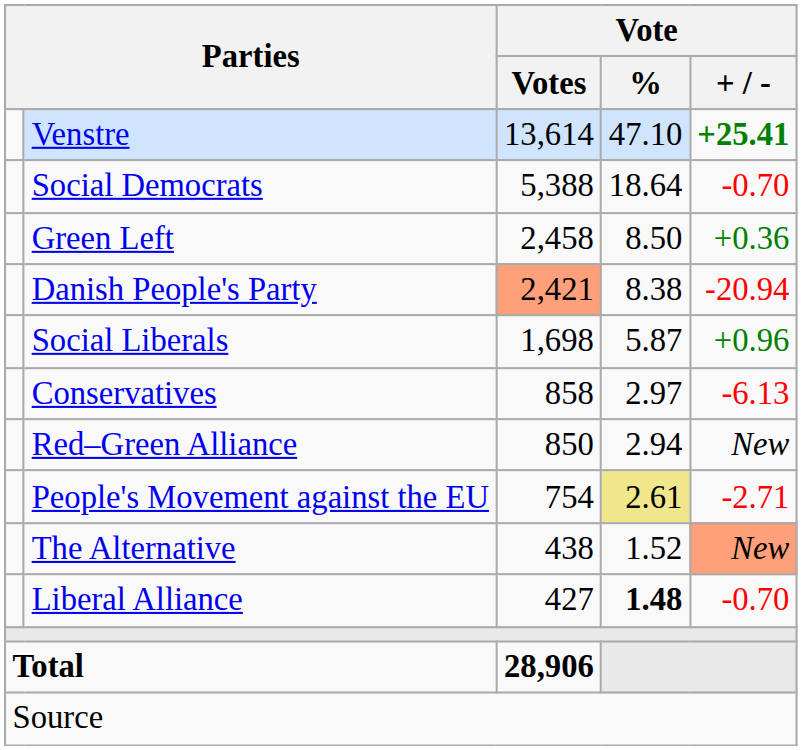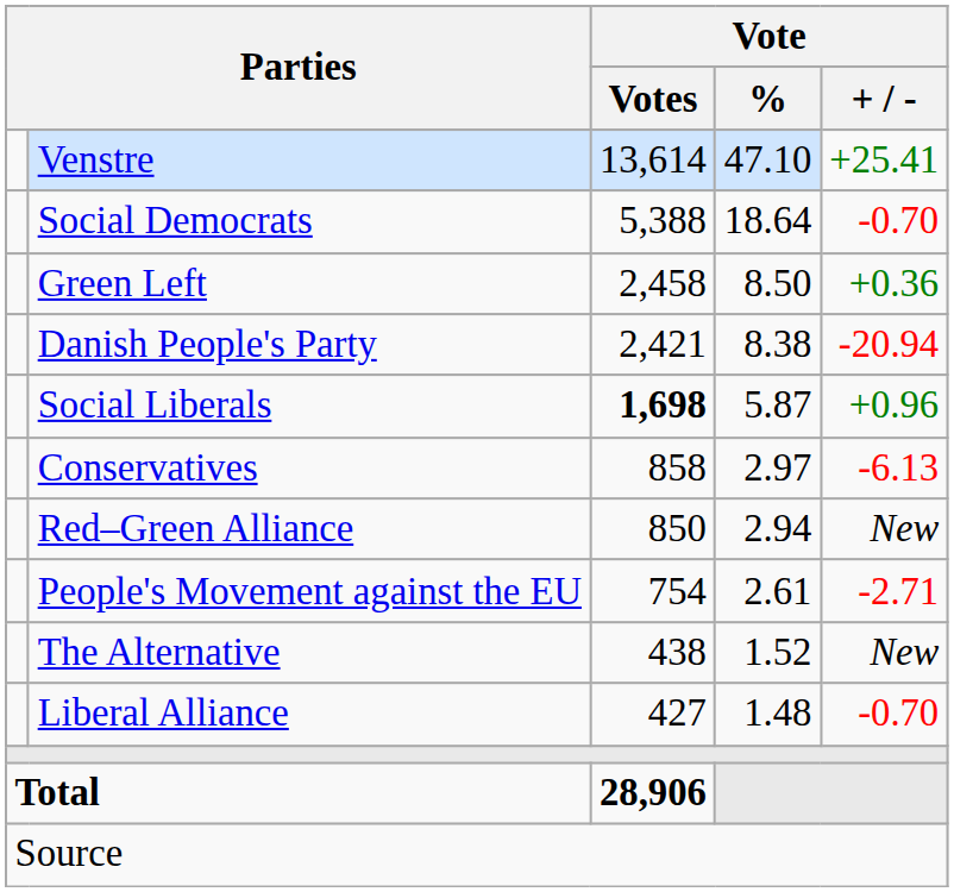Venstre | Vote / + / -: bold -> normal
Danish People's Party | Vote / Votes: lightsalmon background -> no background
Social Liberals | Vote / Votes: normal -> bold
People's Movement against the EU | Vote / %: khaki background -> no background
The Alternative | Vote / + / -: lightsalmon background -> no background
Liberal Alliance | Vote / %: bold -> normal
